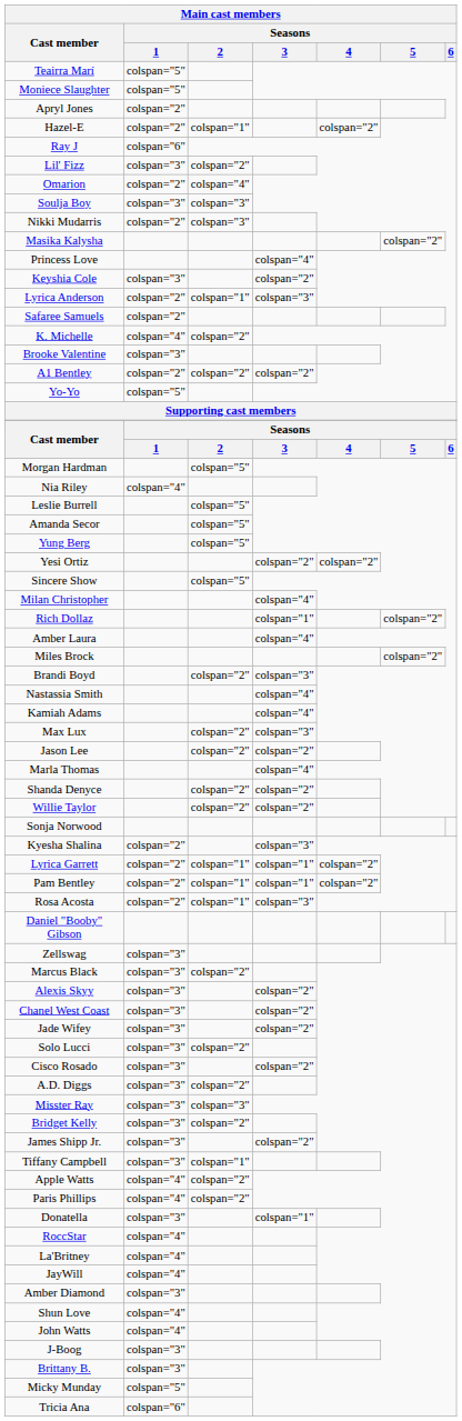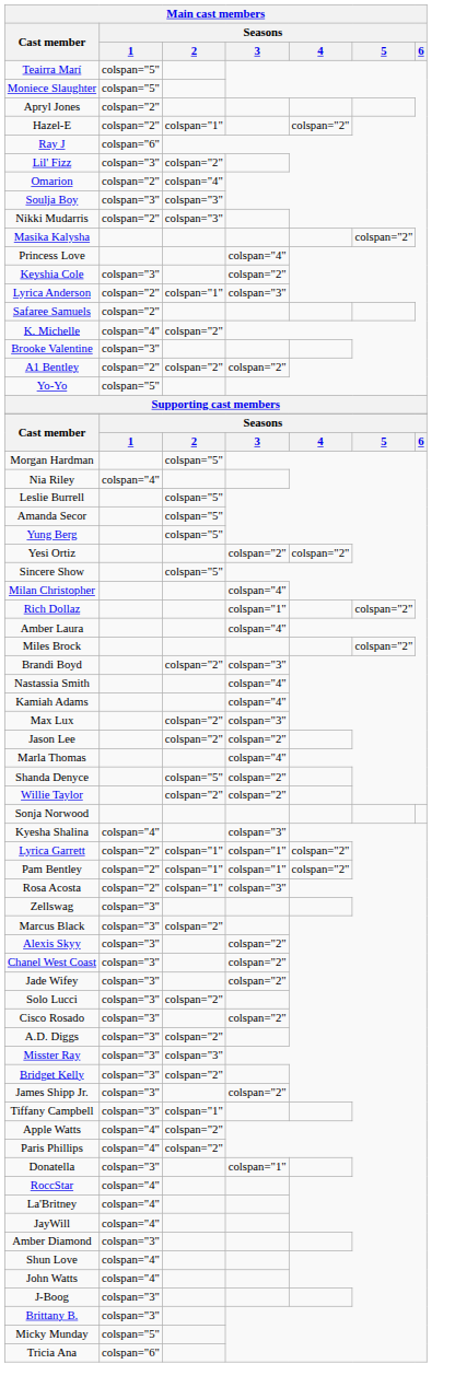Shanda Denyce | Seasons / 2: colspan="2" -> colspan="5"
Kyesha Shalina | Seasons / 1: colspan="2" -> colspan="4"
- row: Daniel "Booby" Gibson
